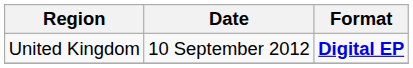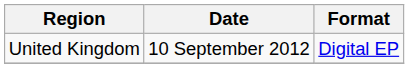United Kingdom | Format: bold -> normal
